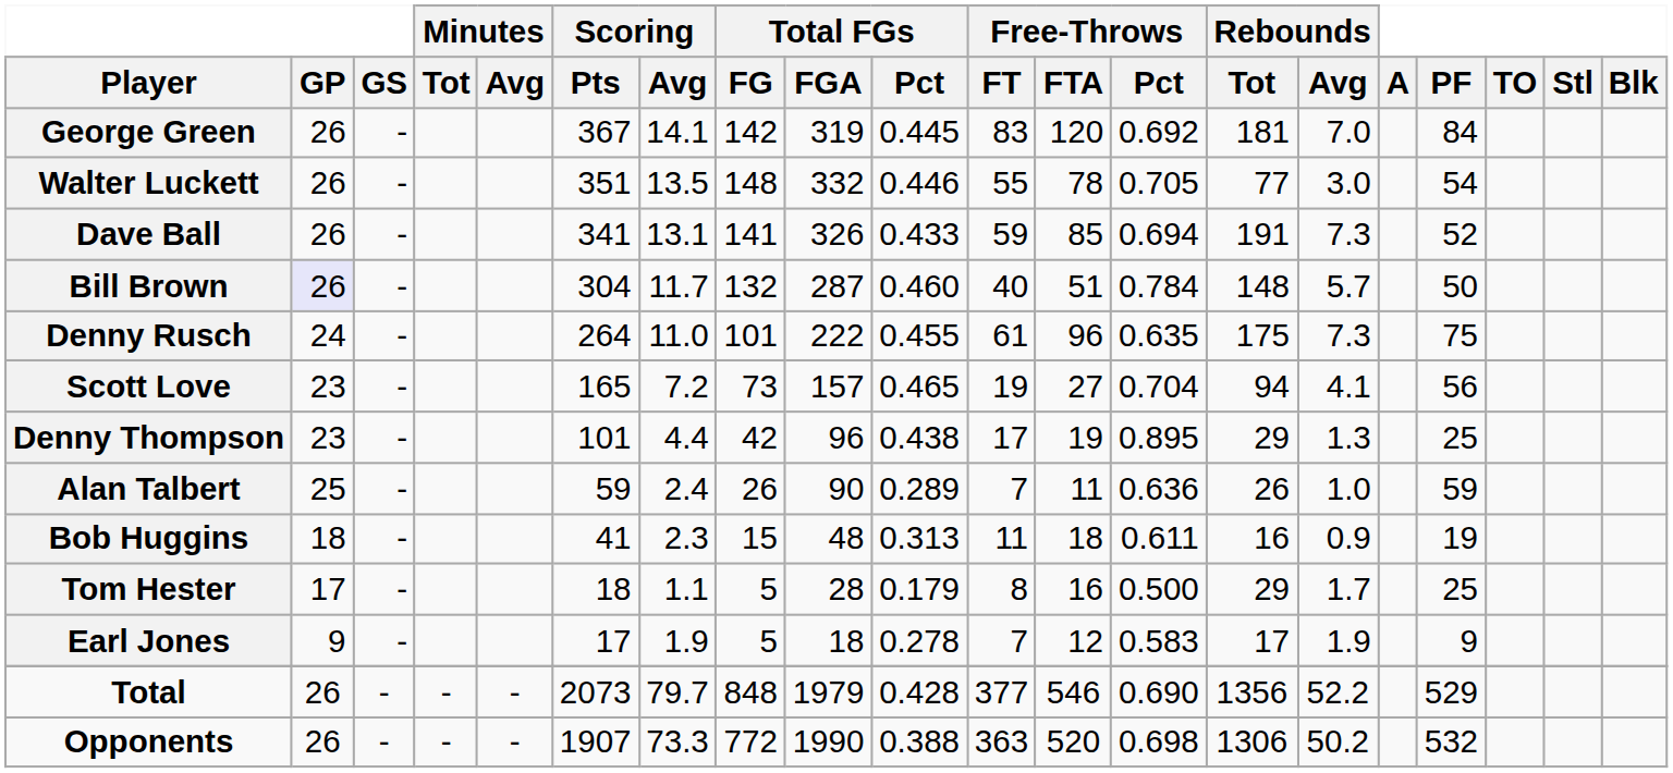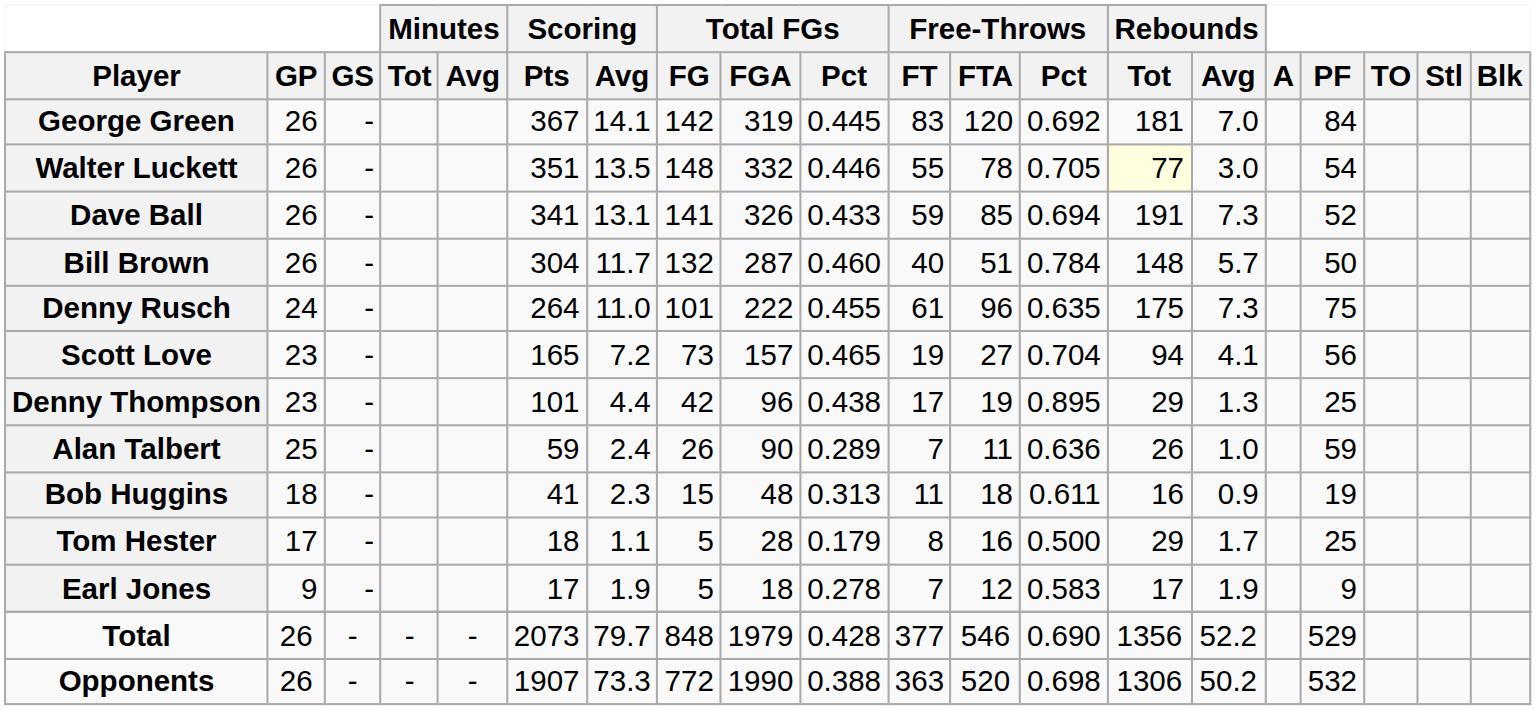Walter Luckett | Rebounds / Tot: no background -> lightyellow background
Bill Brown | GP: lavender background -> no background
